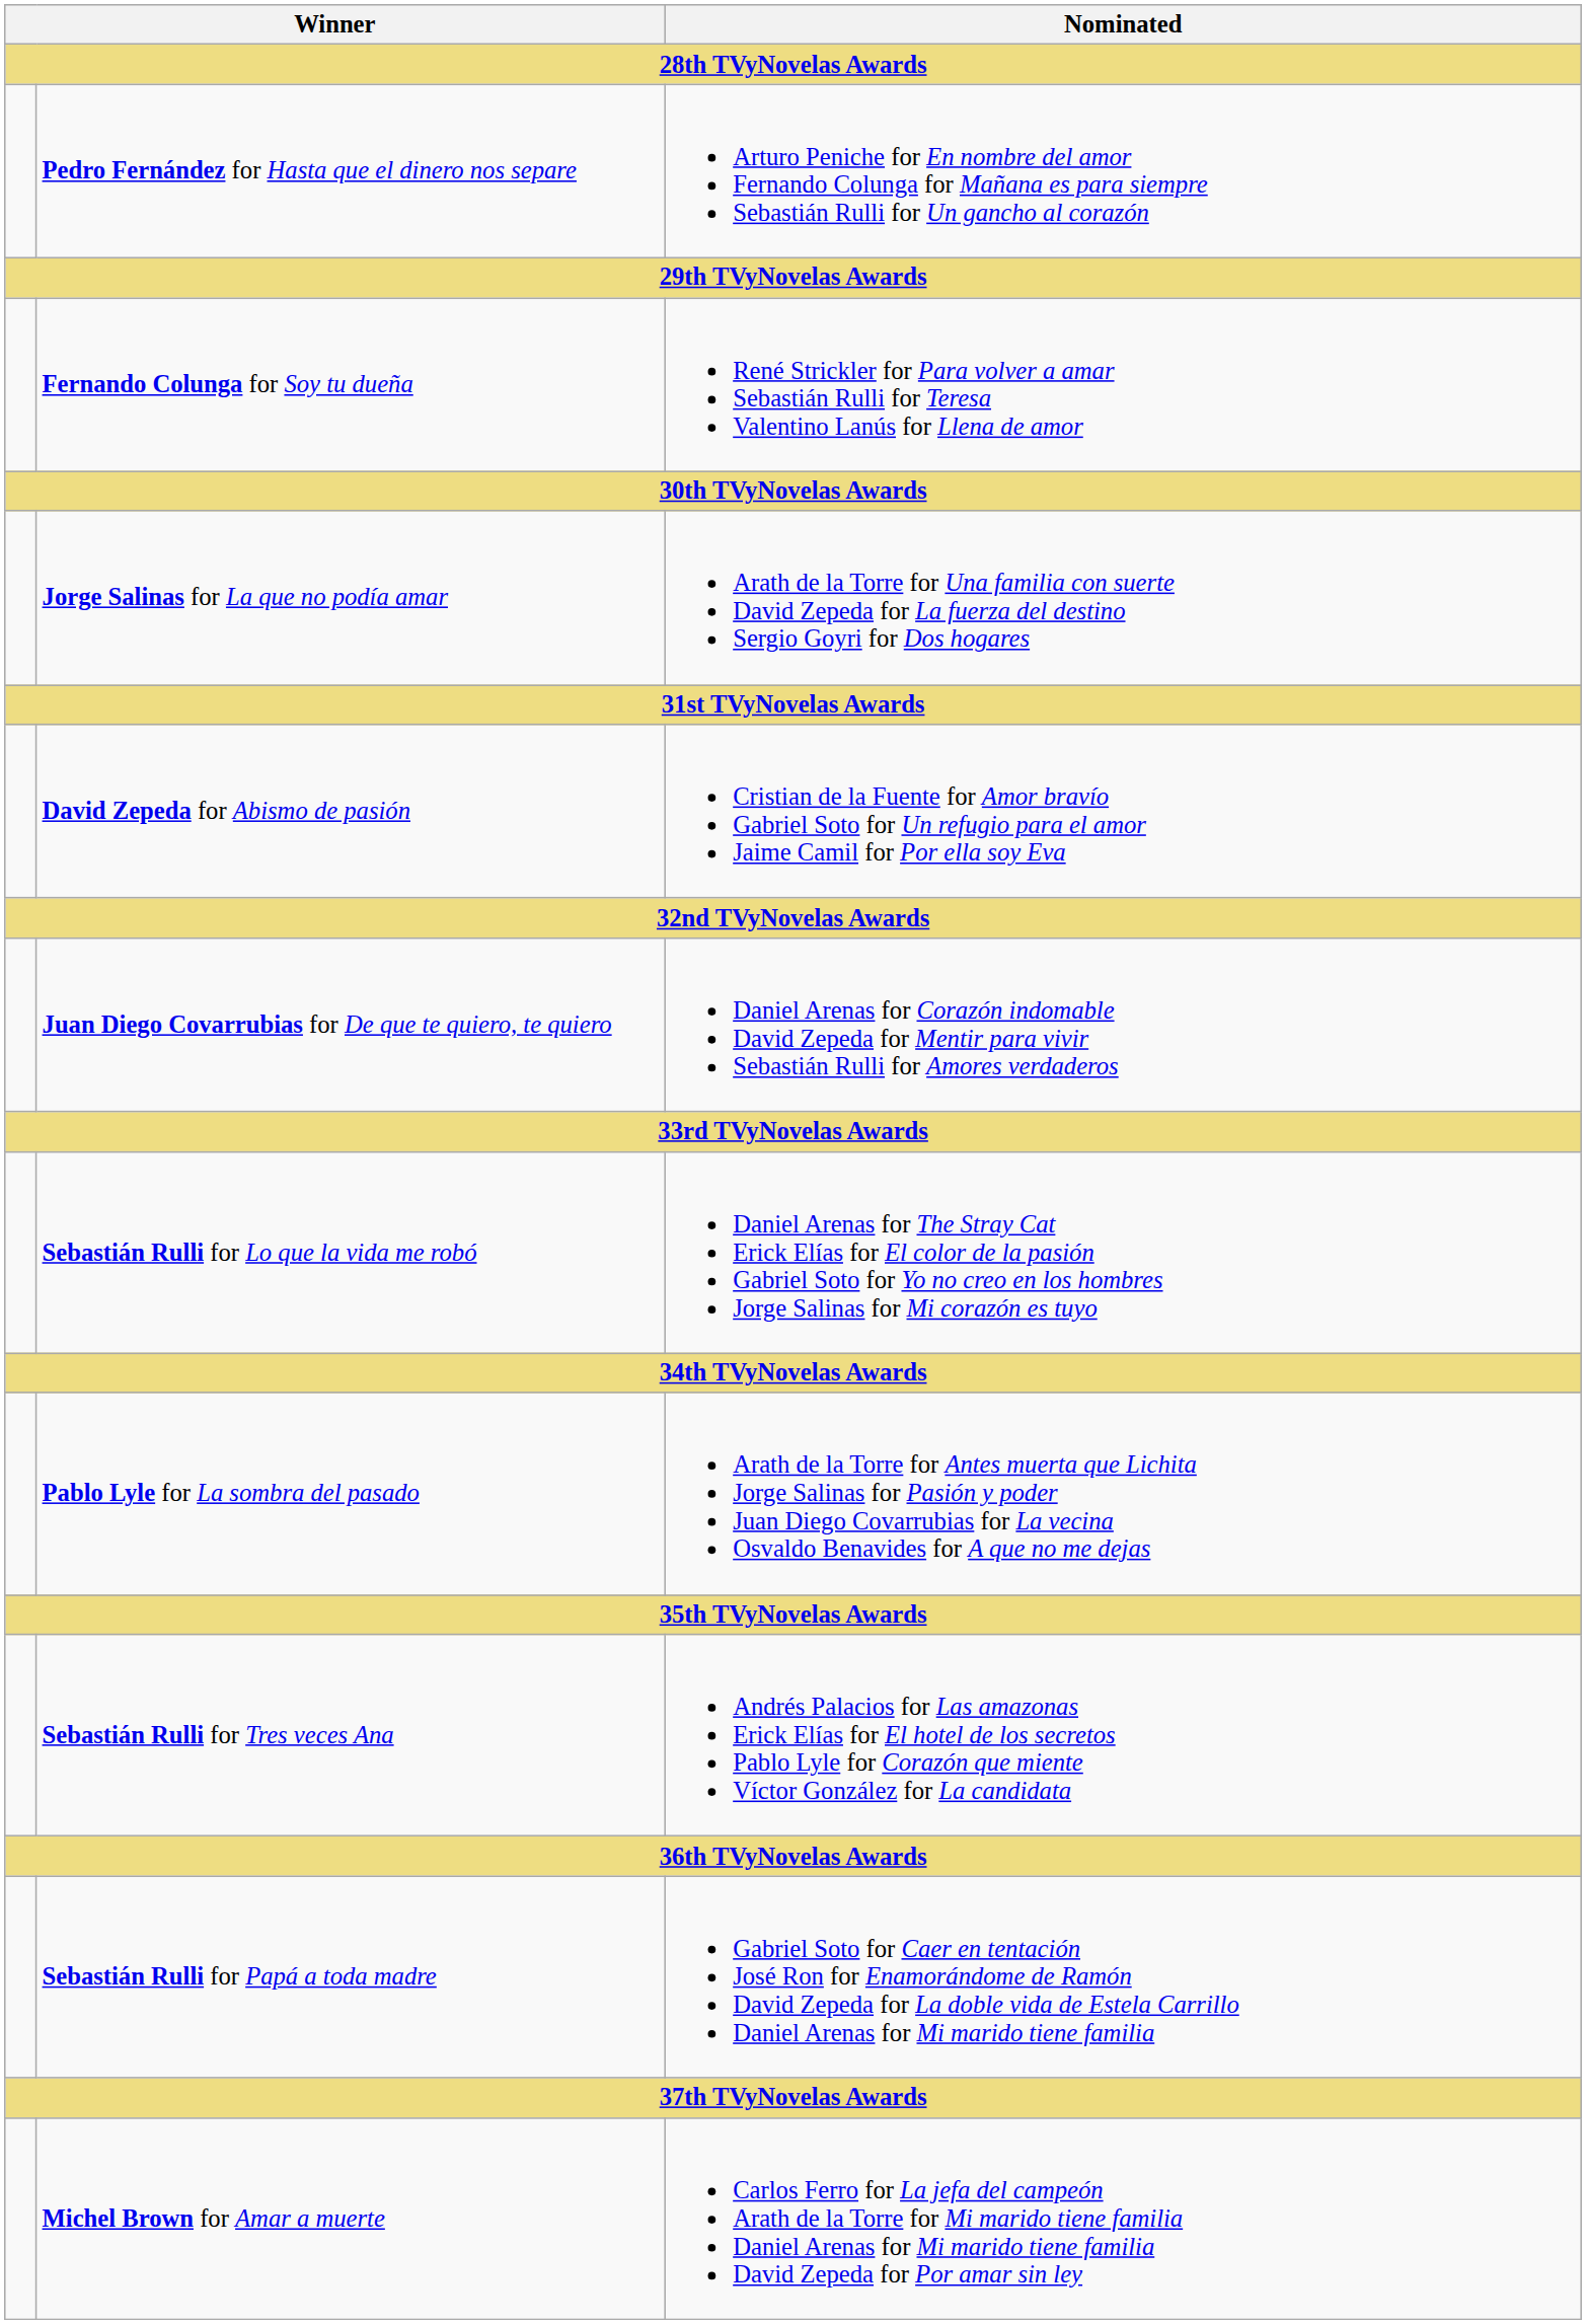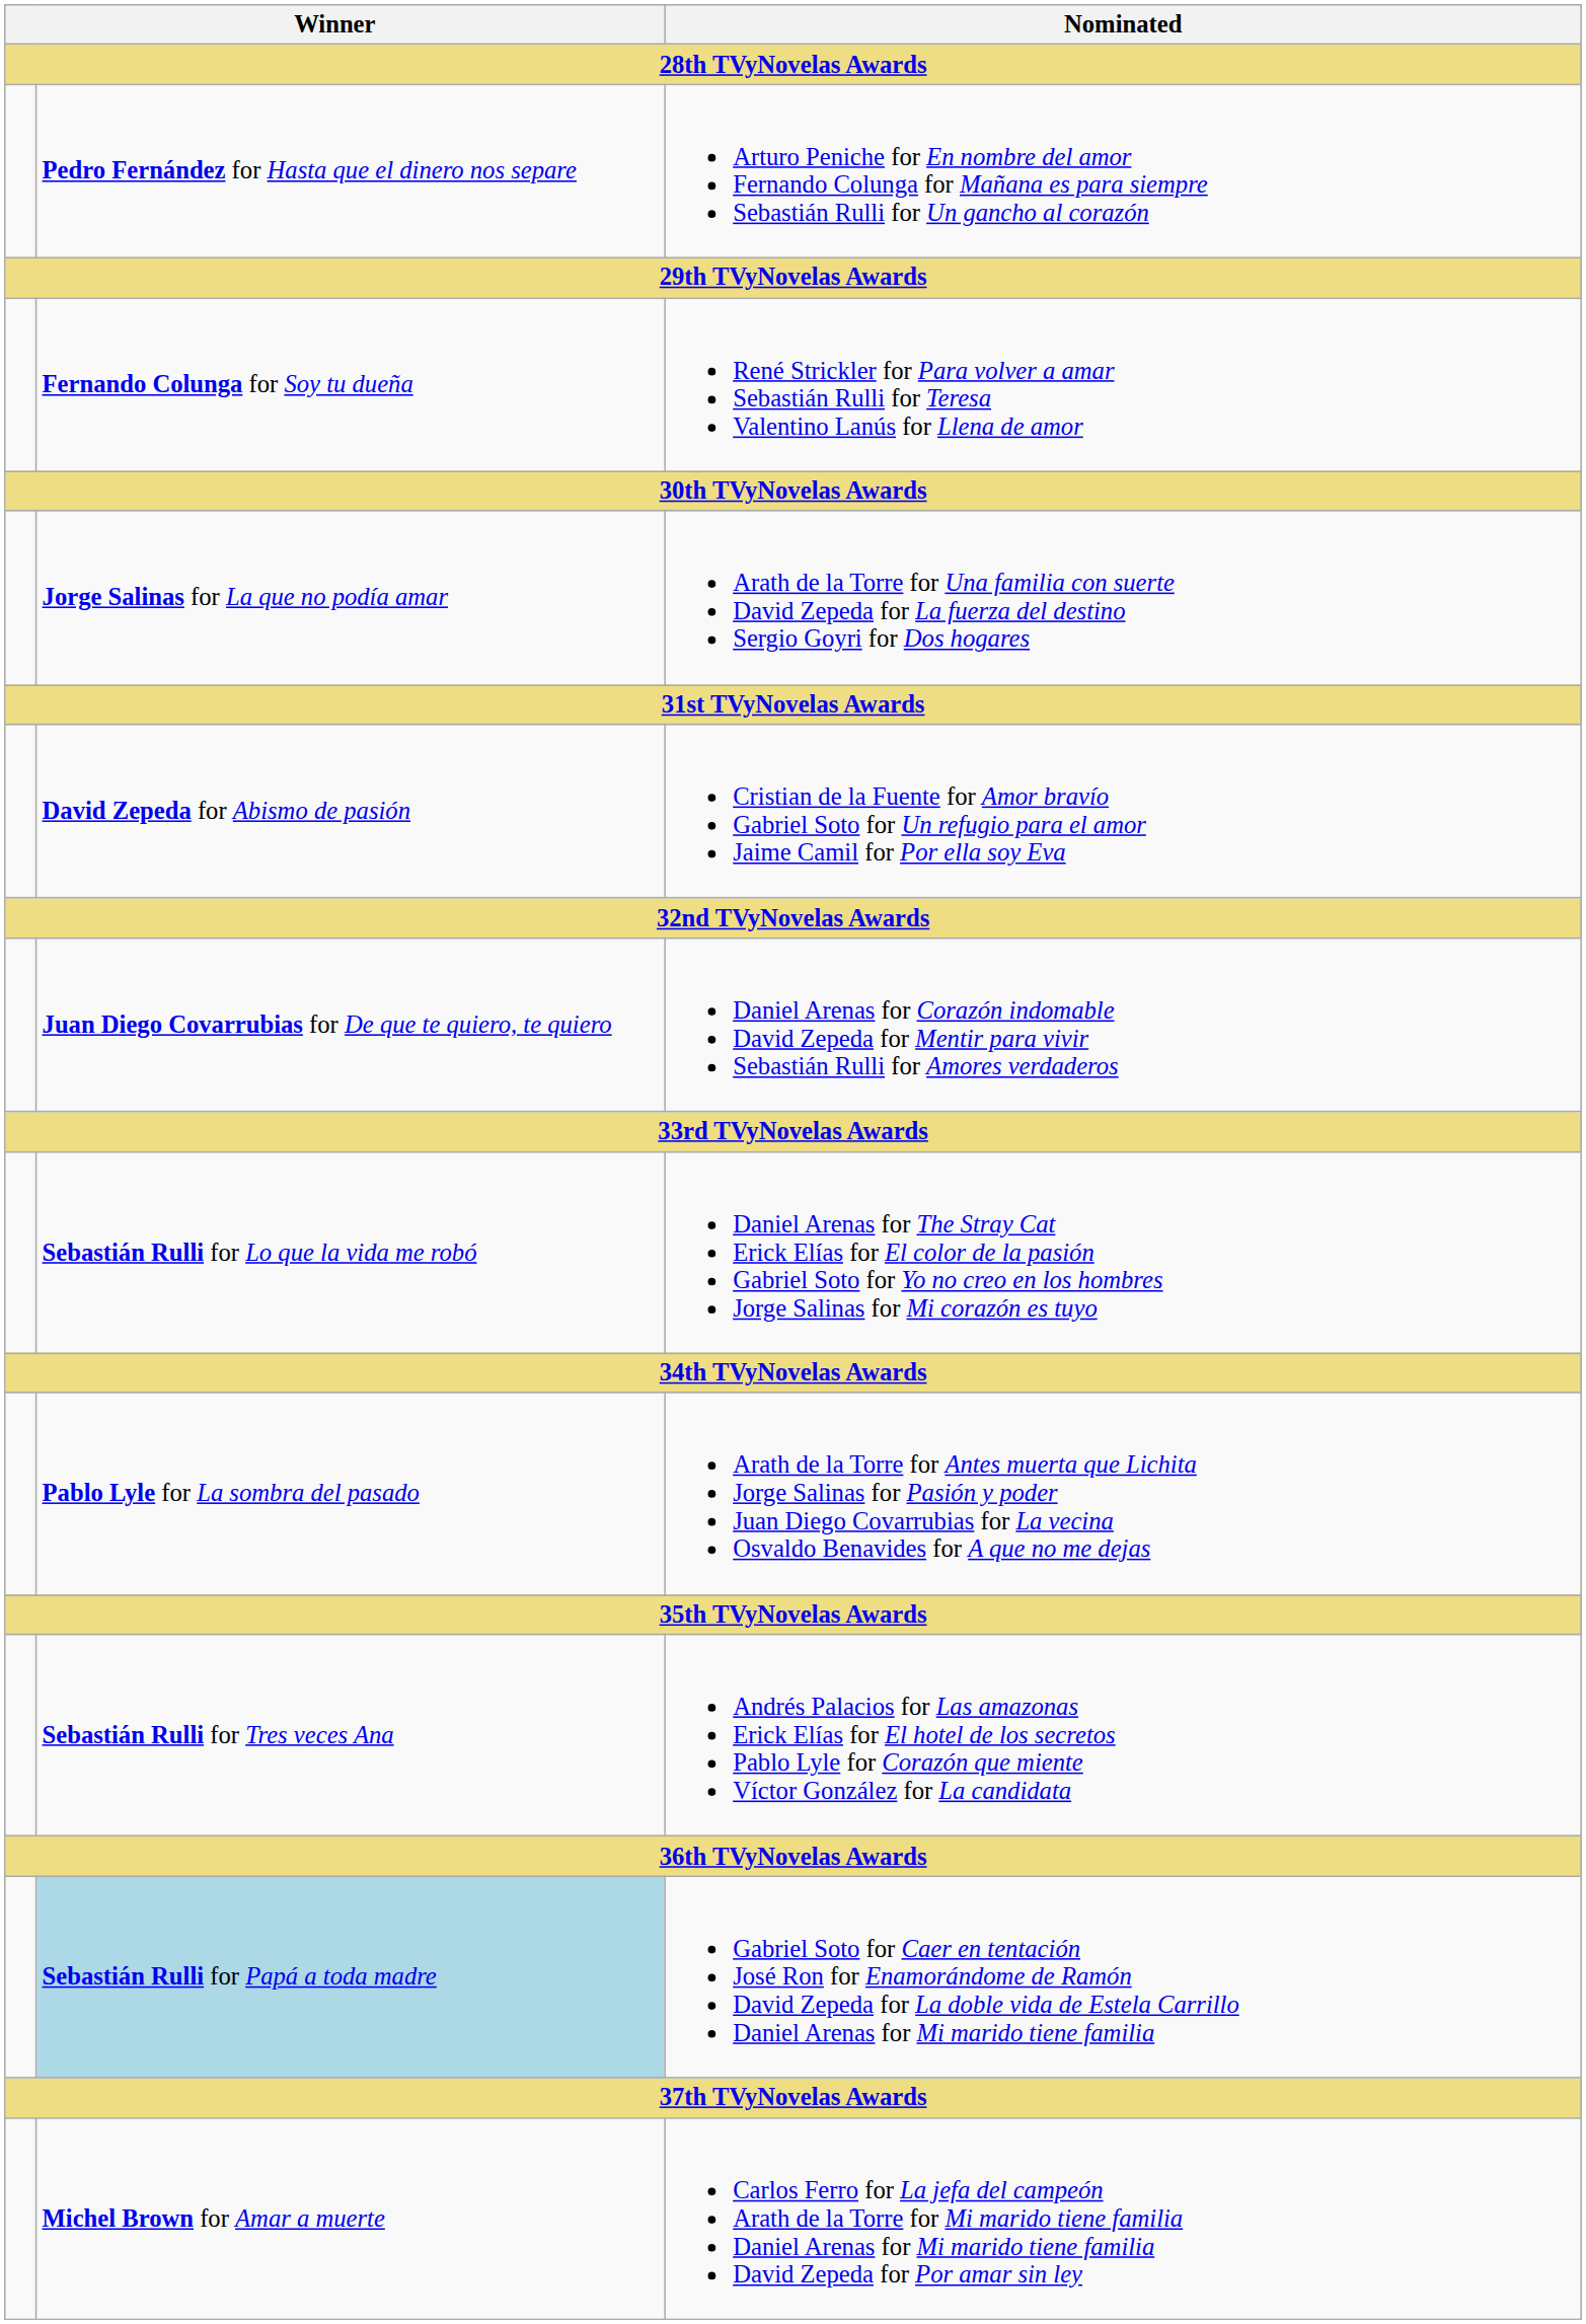Sebastián Rulli for Papá a toda madre | column 2: no background -> lightblue background
